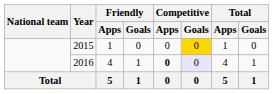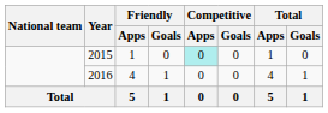2015 | Competitive / Apps: no background -> paleturquoise background
2015 | Competitive / Goals: gold background -> no background
2016 | Competitive / Apps: bold -> normal
2016 | Competitive / Goals: lavender background -> no background
